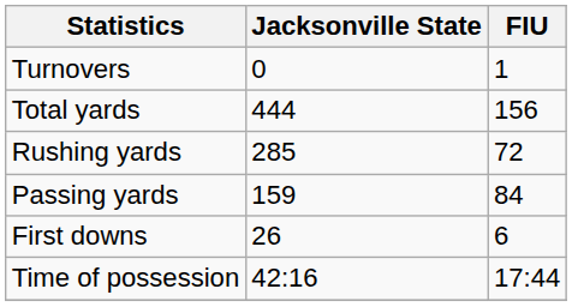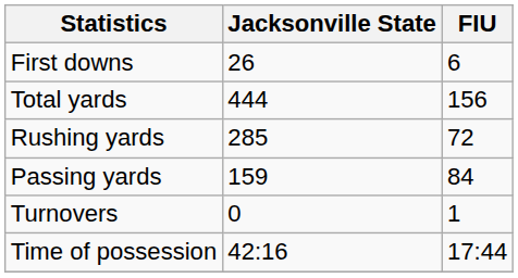rows swapped: First downs <-> Turnovers
